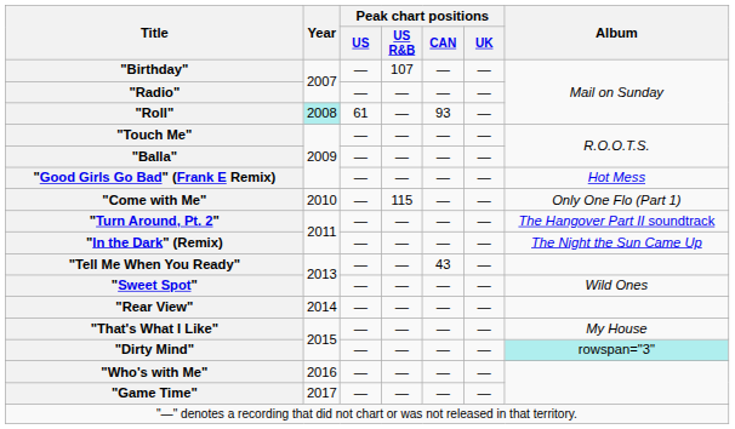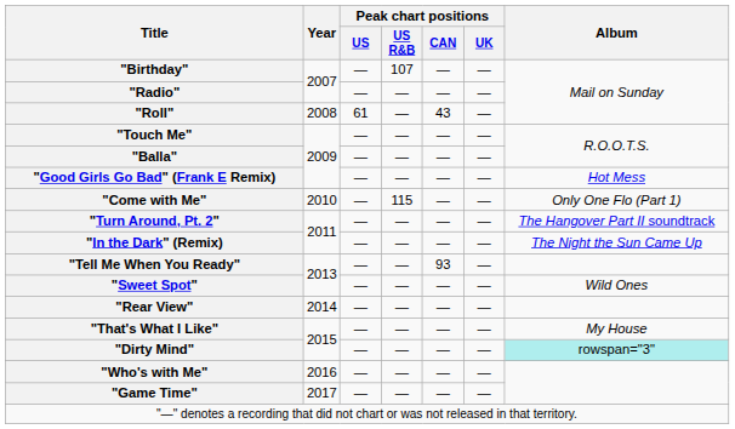"Roll" | Year: paleturquoise background -> no background
"Roll" | Peak chart positions / CAN: 93 -> 43
"Tell Me When You Ready" | Peak chart positions / CAN: 43 -> 93
